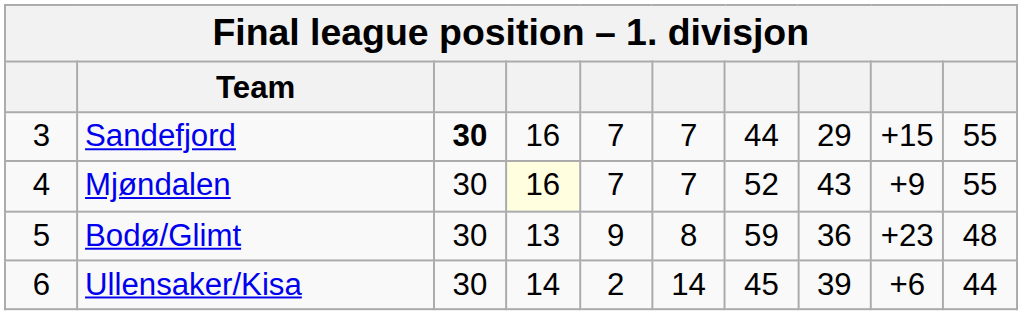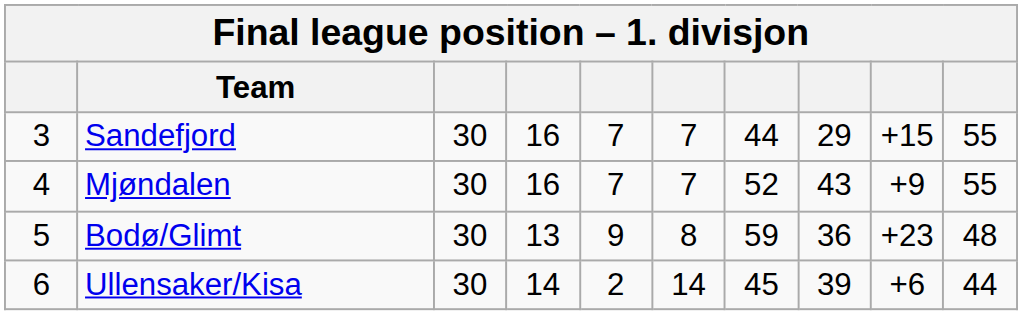Sandefjord | column 3: bold -> normal
Mjøndalen | column 4: lightyellow background -> no background
